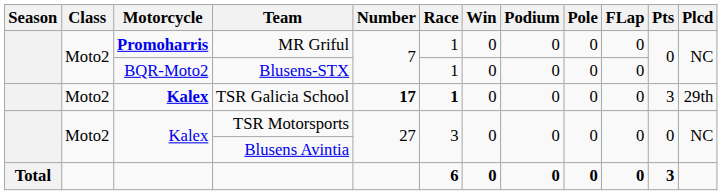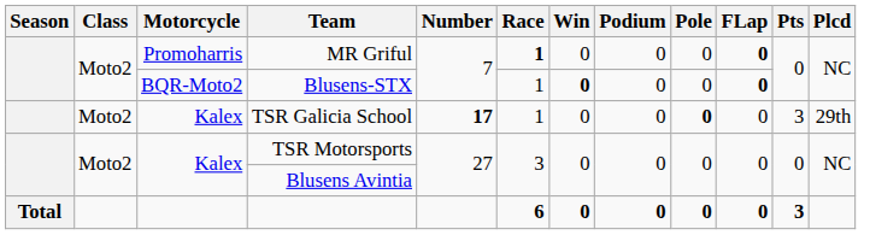MR Griful | Motorcycle: bold -> normal
MR Griful | Race: normal -> bold
MR Griful | FLap: normal -> bold
Blusens-STX | Win: normal -> bold
Blusens-STX | FLap: normal -> bold
TSR Galicia School | Motorcycle: bold -> normal
TSR Galicia School | Race: bold -> normal
TSR Galicia School | Pole: normal -> bold
